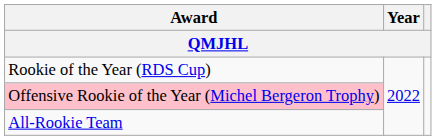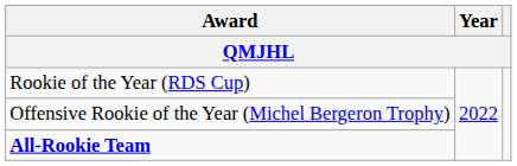Offensive Rookie of the Year (Michel Bergeron Trophy) | Award: pink background -> no background
All-Rookie Team | Award: normal -> bold
